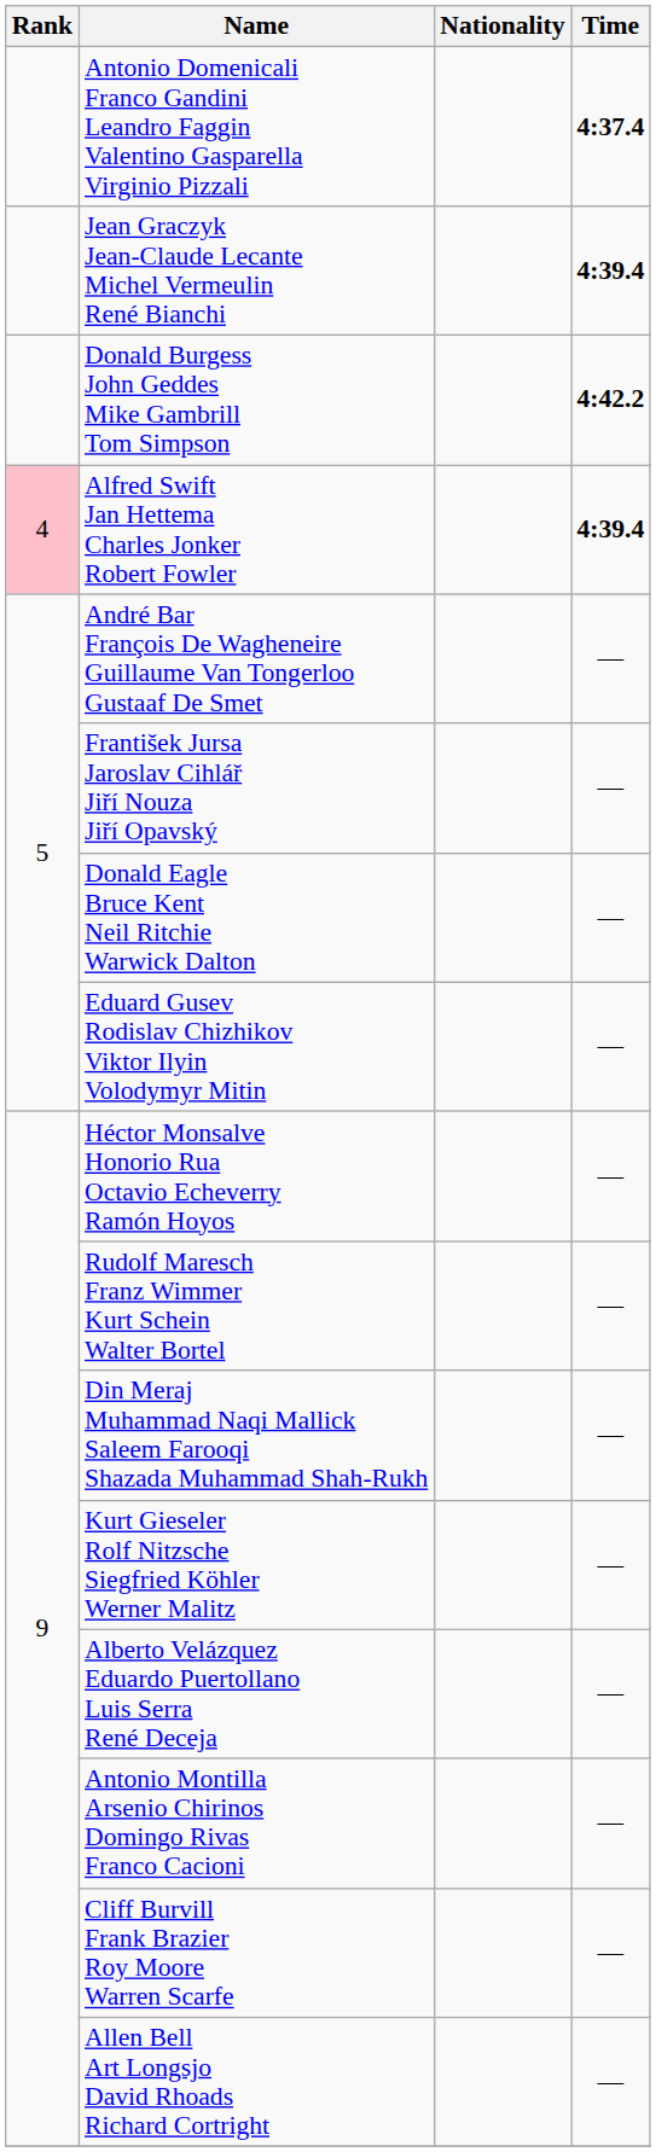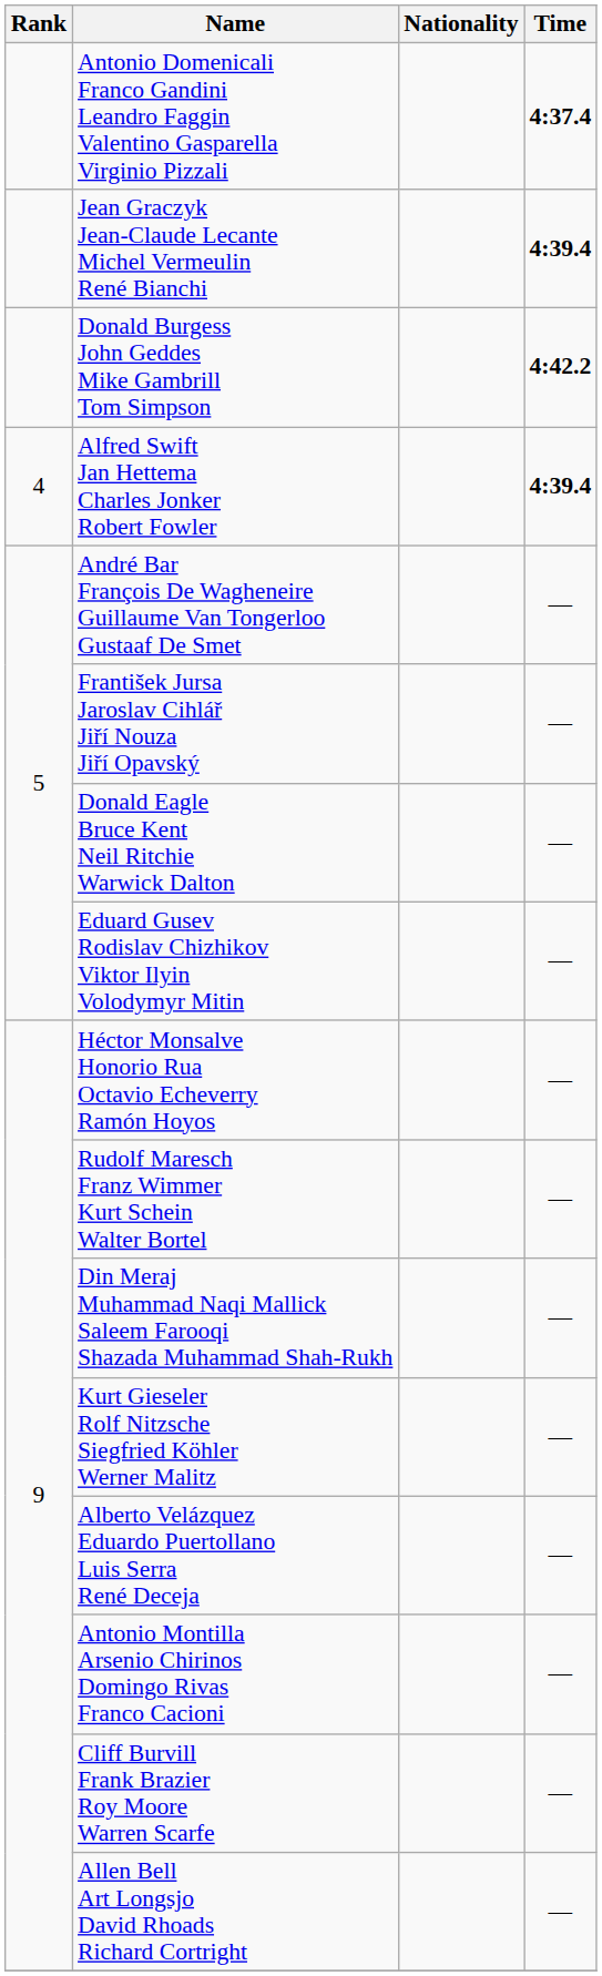Alfred Swift Jan Hettema Charles Jonker Robert Fowler | Rank: pink background -> no background
